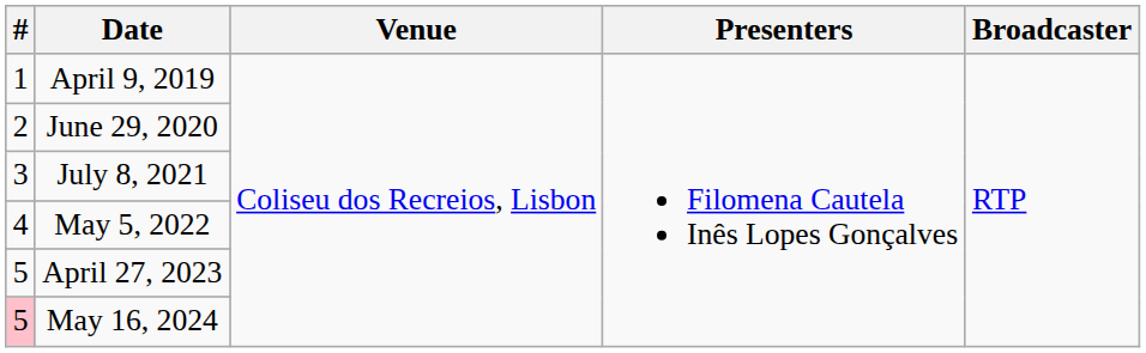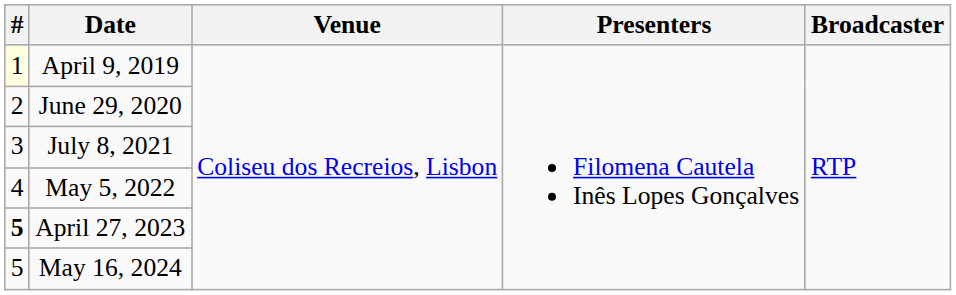April 9, 2019 | #: no background -> lightyellow background
April 27, 2023 | #: normal -> bold
May 16, 2024 | #: pink background -> no background
